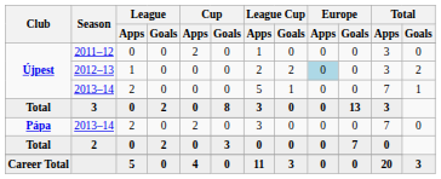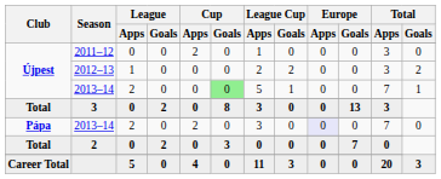2012–13 | Europe / Apps: lightblue background -> no background
Újpest / 2013–14 | Cup / Goals: no background -> lightgreen background
Pápa / 2013–14 | Europe / Apps: no background -> lavender background
